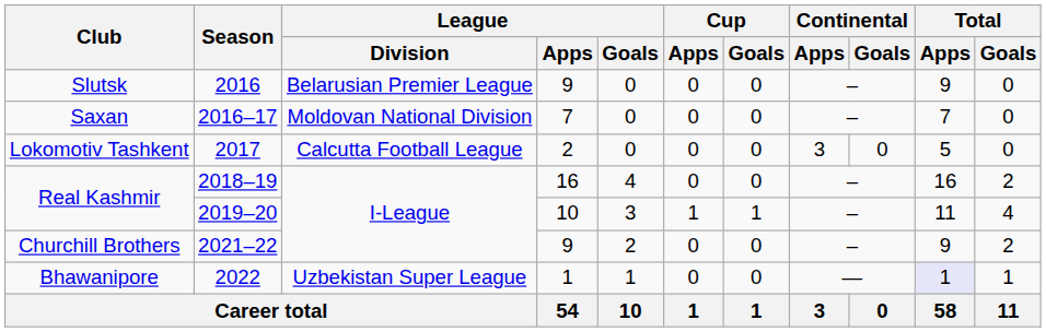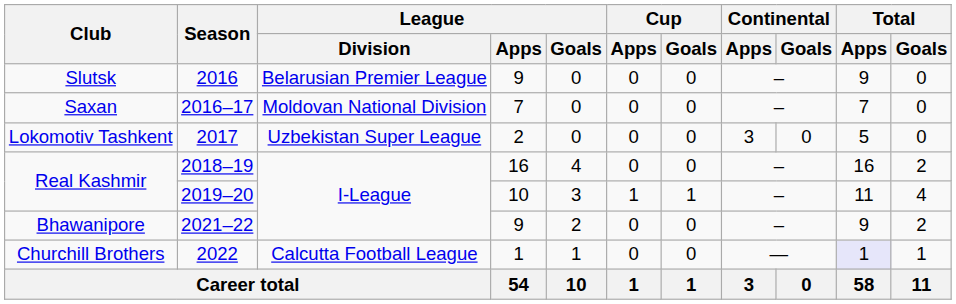2017 | League / Division: Calcutta Football League -> Uzbekistan Super League
2021–22 | Club: Churchill Brothers -> Bhawanipore
2022 | Club: Bhawanipore -> Churchill Brothers
2022 | League / Division: Uzbekistan Super League -> Calcutta Football League
